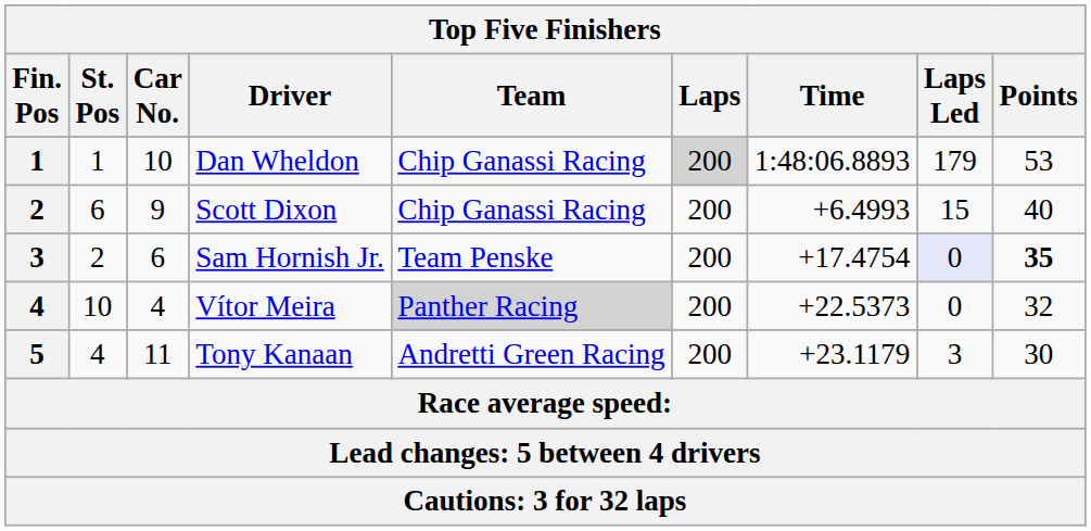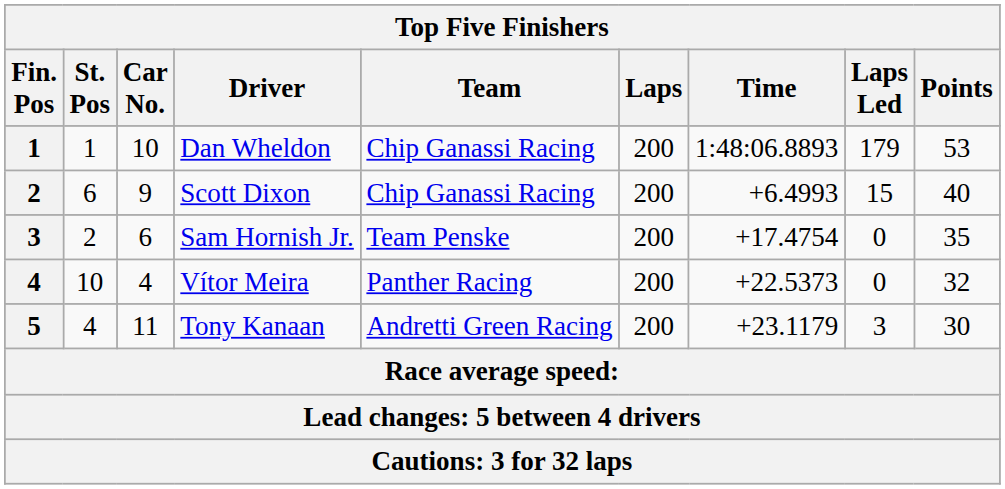Dan Wheldon | Laps: lightgrey background -> no background
Sam Hornish Jr. | Laps Led: lavender background -> no background
Sam Hornish Jr. | Points: bold -> normal
Vítor Meira | Team: lightgrey background -> no background
